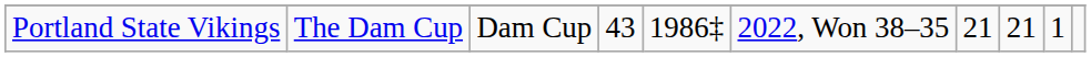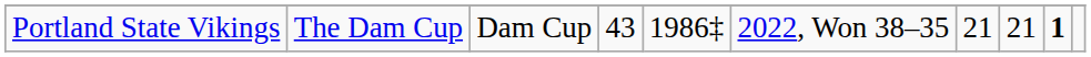Portland State Vikings | column 9: normal -> bold
